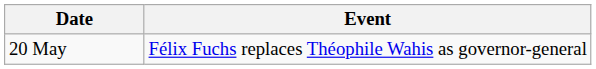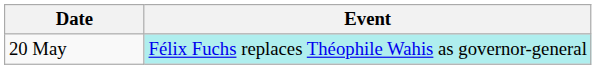20 May | Event: no background -> paleturquoise background
